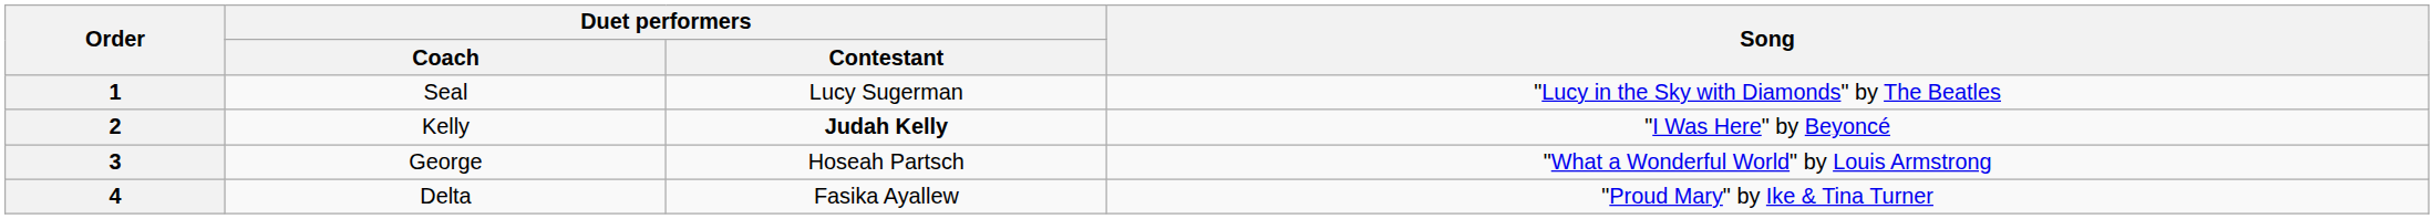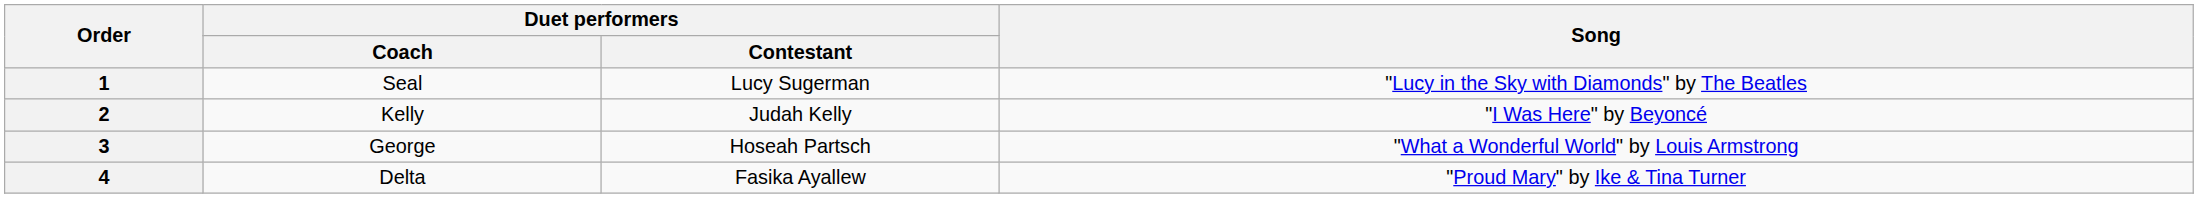2 | Duet performers / Contestant: bold -> normal
